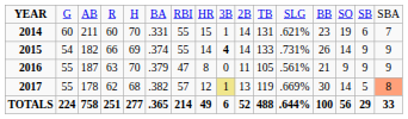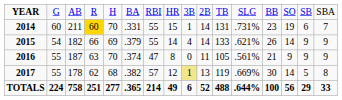2014 | column 4: no background -> gold background
2014 | column 12: .621% -> .731%
2015 | column 6: .374 -> .379
2015 | column 9: bold -> normal
2015 | column 12: .731% -> .621%
2016 | column 6: .379 -> .374
2017 | column 16: lightsalmon background -> no background
